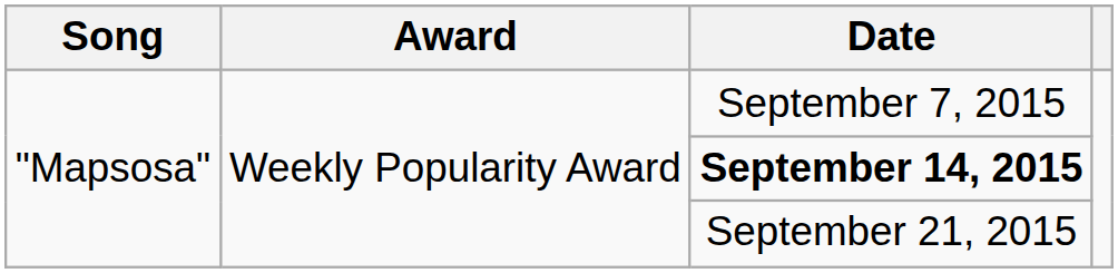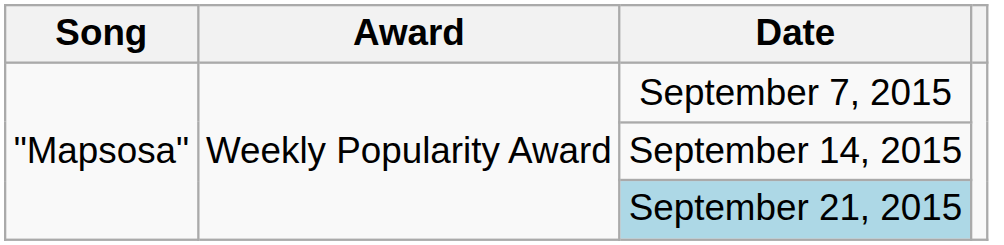September 14, 2015 | Date: bold -> normal
September 21, 2015 | Date: no background -> lightblue background
